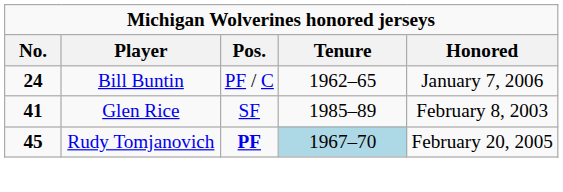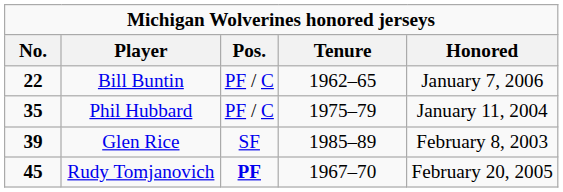Bill Buntin | No.: 24 -> 22
+ row: 35 | Phil Hubbard | PF / C | 1975–79 | January 11, 2004
Glen Rice | No.: 41 -> 39
Rudy Tomjanovich | Tenure: lightblue background -> no background
